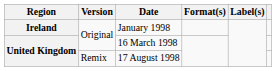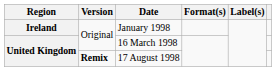17 August 1998 | Version: normal -> bold
